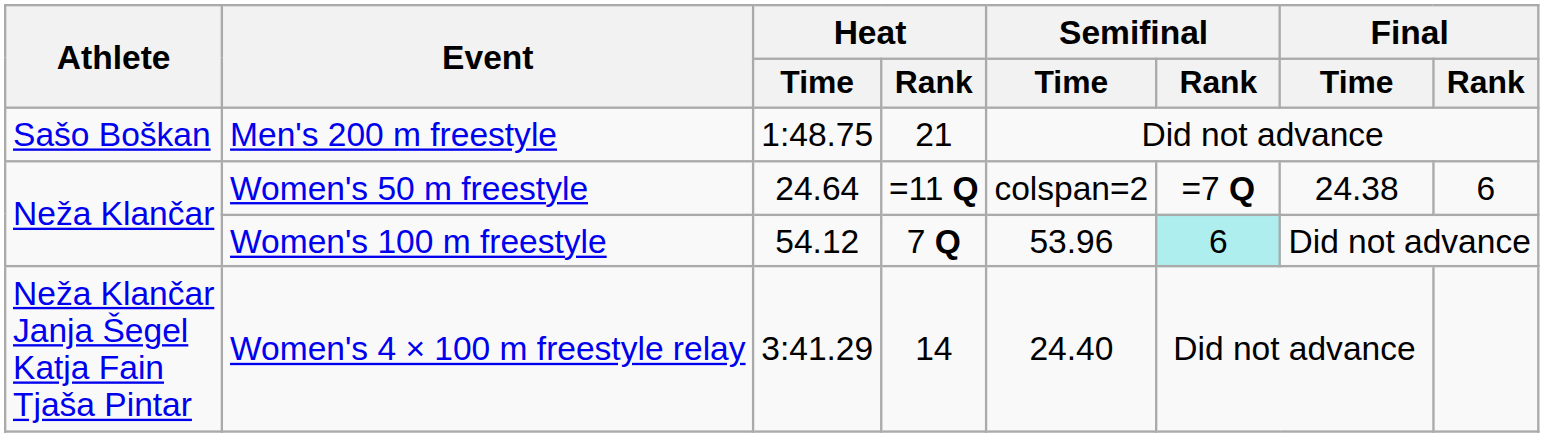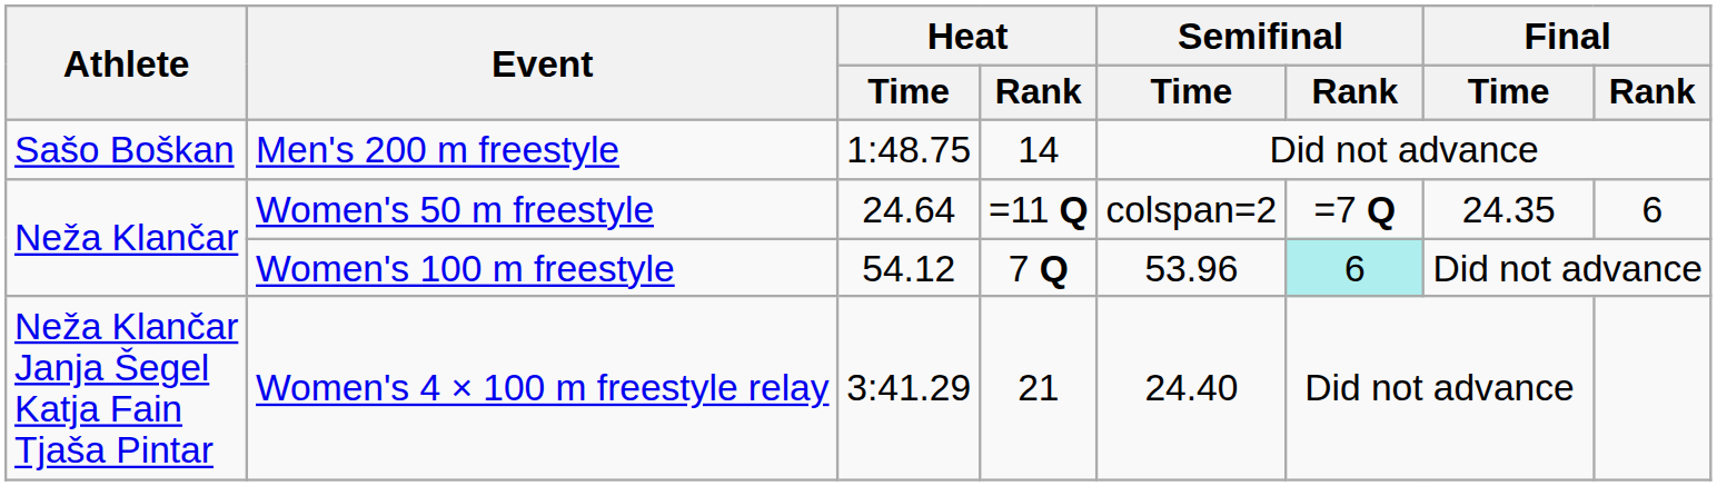Men's 200 m freestyle | Heat / Rank: 21 -> 14
Women's 50 m freestyle | Final / Time: 24.38 -> 24.35
Women's 4 × 100 m freestyle relay | Heat / Rank: 14 -> 21
